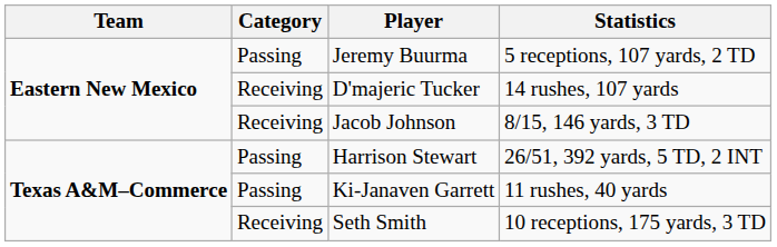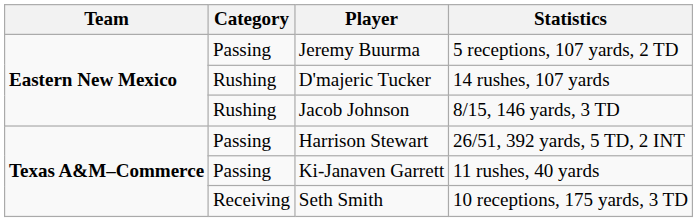D'majeric Tucker | Category: Receiving -> Rushing
Jacob Johnson | Category: Receiving -> Rushing
